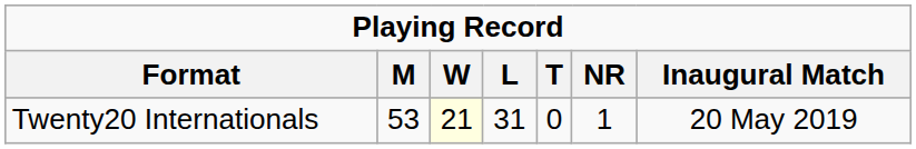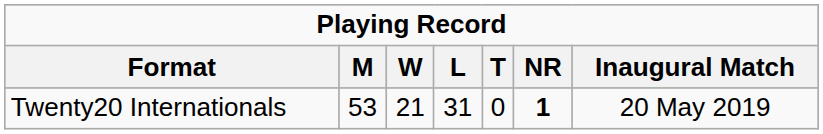Twenty20 Internationals | W: lightyellow background -> no background
Twenty20 Internationals | NR: normal -> bold
